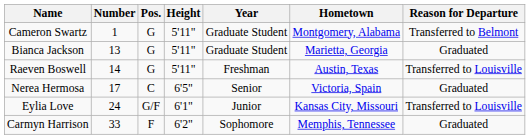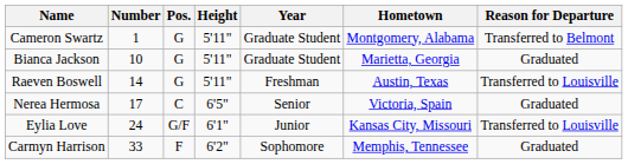Bianca Jackson | Number: 13 -> 10
